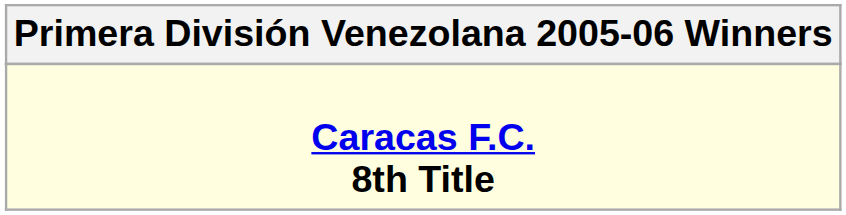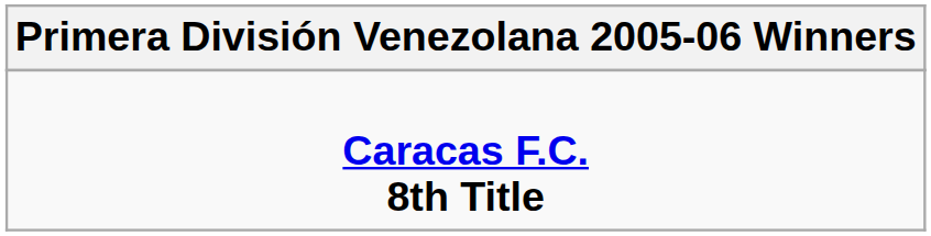row 2 | column 1: lightyellow background -> no background
